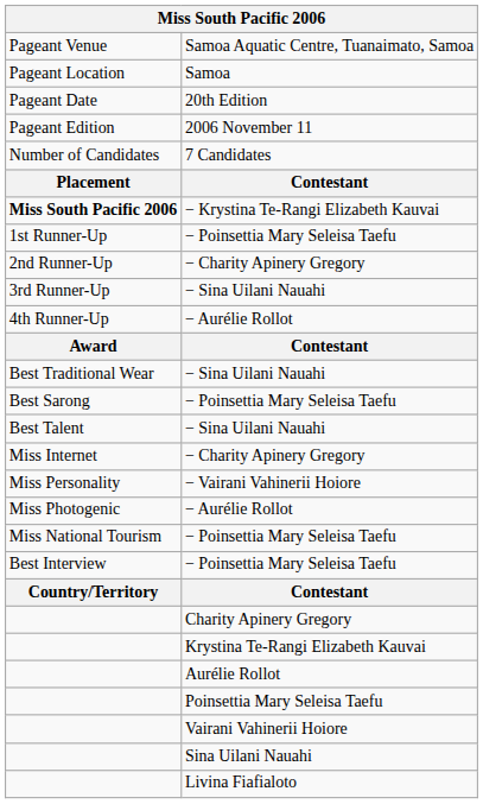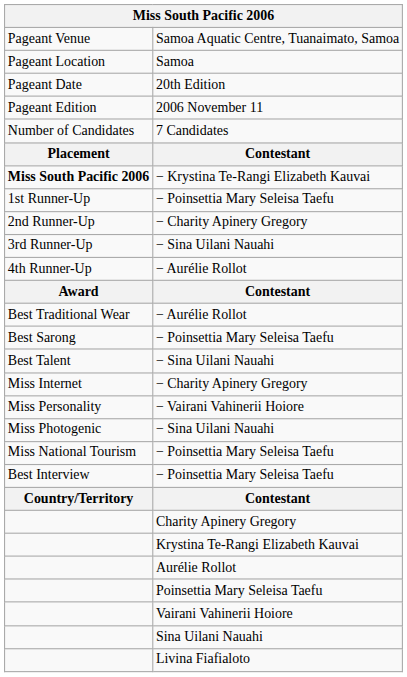row 14 | column 2: − Sina Uilani Nauahi -> − Aurélie Rollot
row 19 | column 2: − Aurélie Rollot -> − Sina Uilani Nauahi
